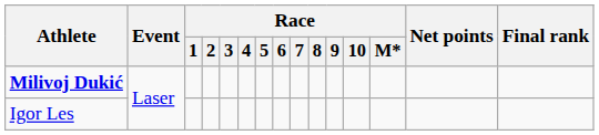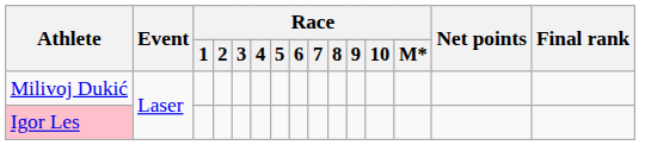Milivoj Dukić | Athlete: bold -> normal
Igor Les | Athlete: no background -> pink background
